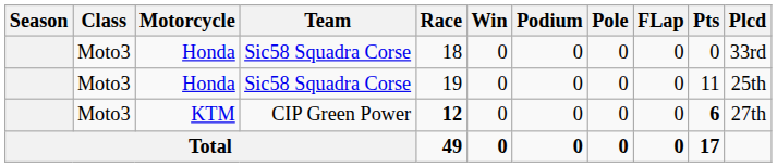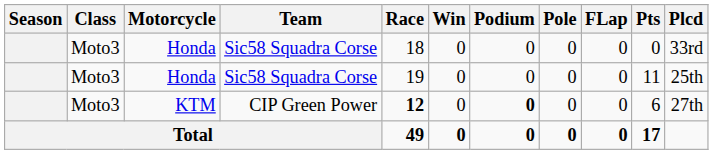KTM | Podium: normal -> bold
KTM | Pts: bold -> normal
